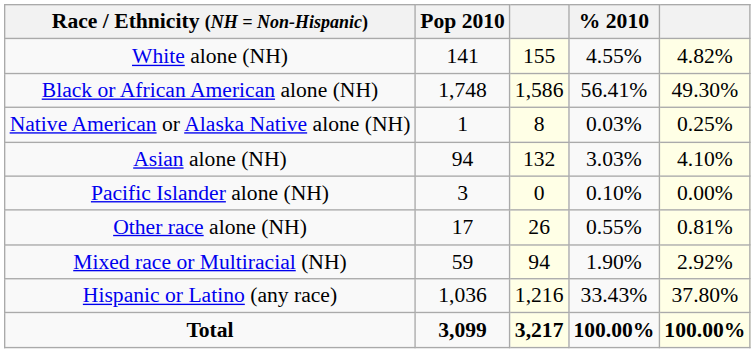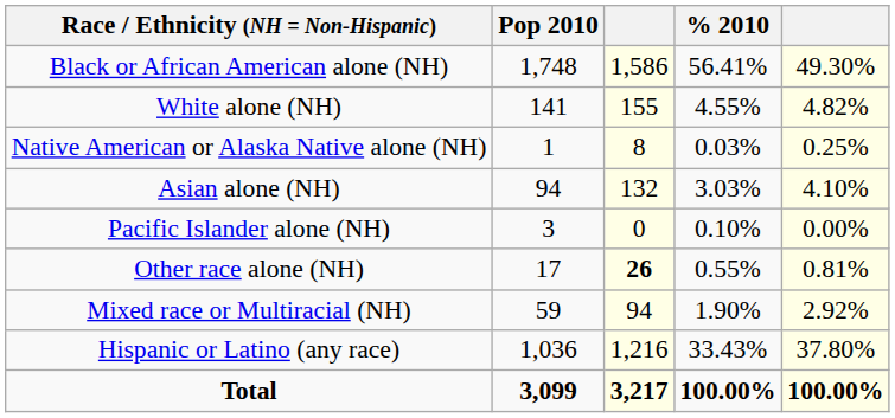rows swapped: White alone (NH) <-> Black or African American alone (NH)
Other race alone (NH) | column 3: normal -> bold
